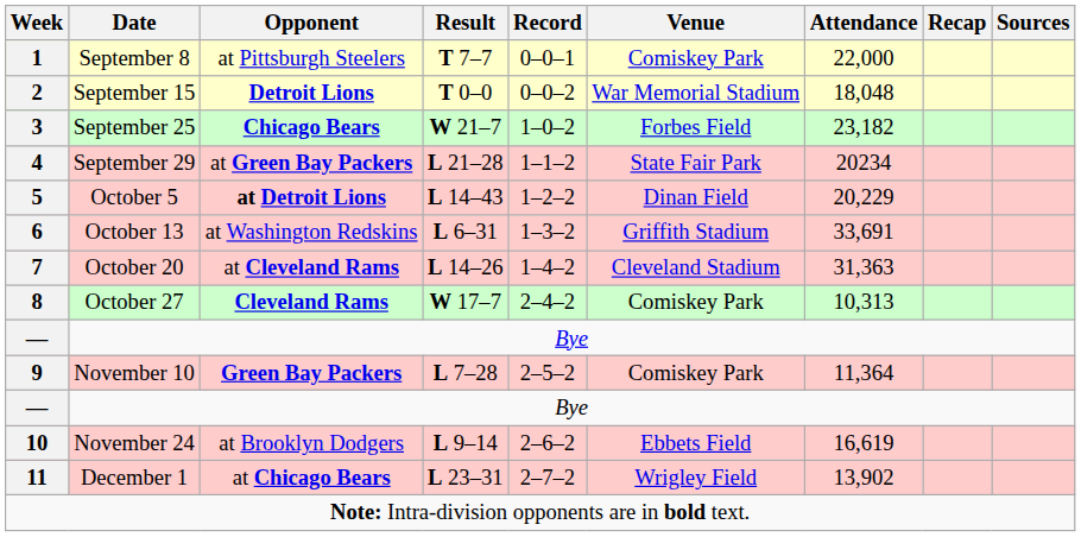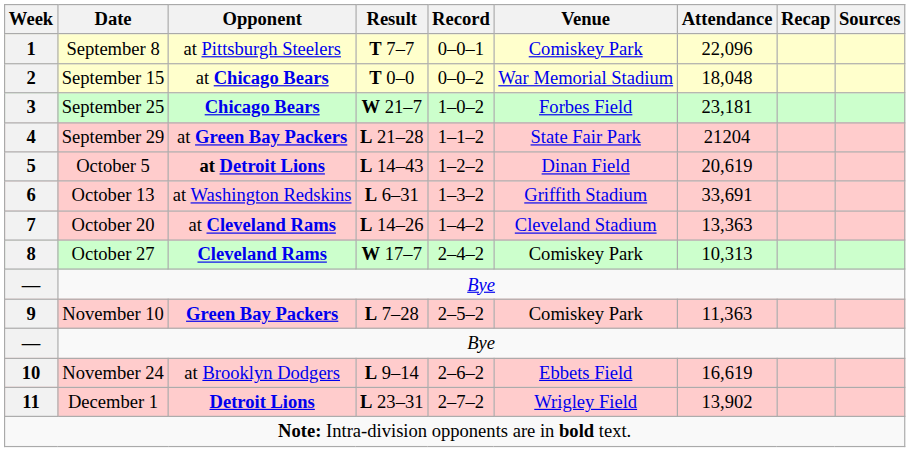1 | Attendance: 22,000 -> 22,096
2 | Opponent: Detroit Lions -> at Chicago Bears
3 | Attendance: 23,182 -> 23,181
4 | Attendance: 20234 -> 21204
5 | Attendance: 20,229 -> 20,619
7 | Attendance: 31,363 -> 13,363
9 | Attendance: 11,364 -> 11,363
11 | Opponent: at Chicago Bears -> Detroit Lions
